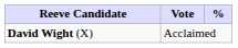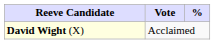David Wight (X) | Reeve Candidate: no background -> lightyellow background
